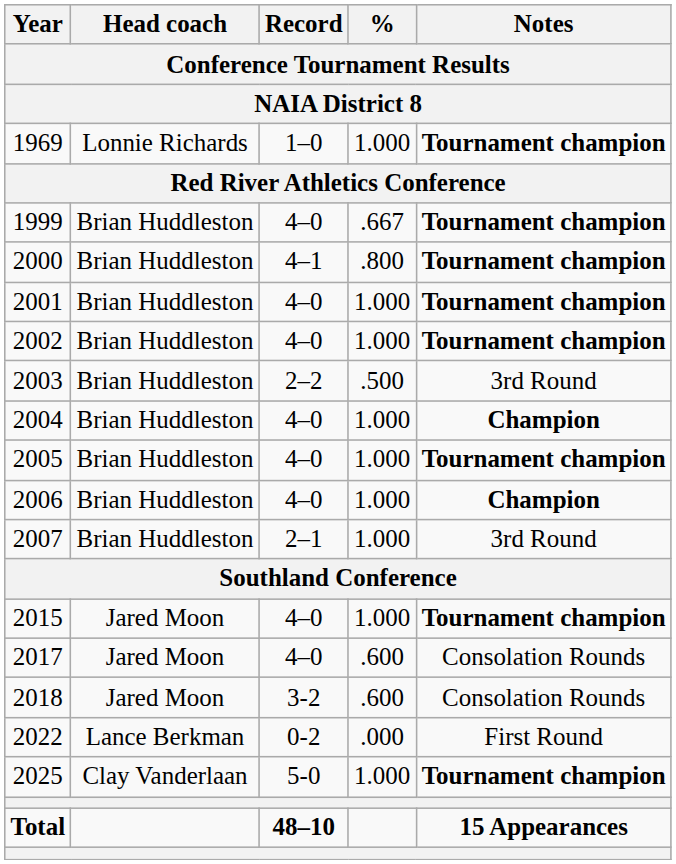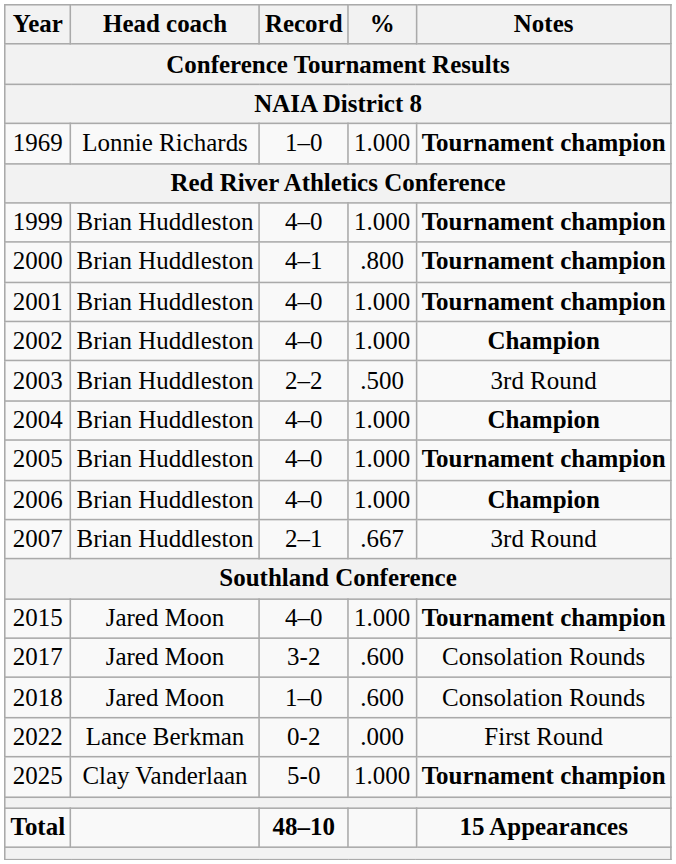1999 | %: .667 -> 1.000
2002 | Notes: Tournament champion -> Champion
2007 | %: 1.000 -> .667
2017 | Record: 4–0 -> 3-2
2018 | Record: 3-2 -> 1–0
